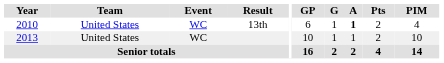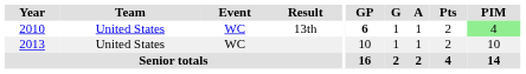13th | GP: normal -> bold
13th | A: bold -> normal
13th | PIM: no background -> lightgreen background
